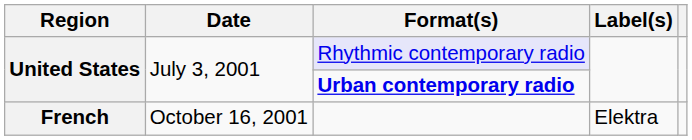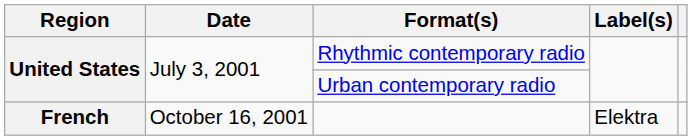Rhythmic contemporary radio | Format(s): lavender background -> no background
Urban contemporary radio | Format(s): bold -> normal
